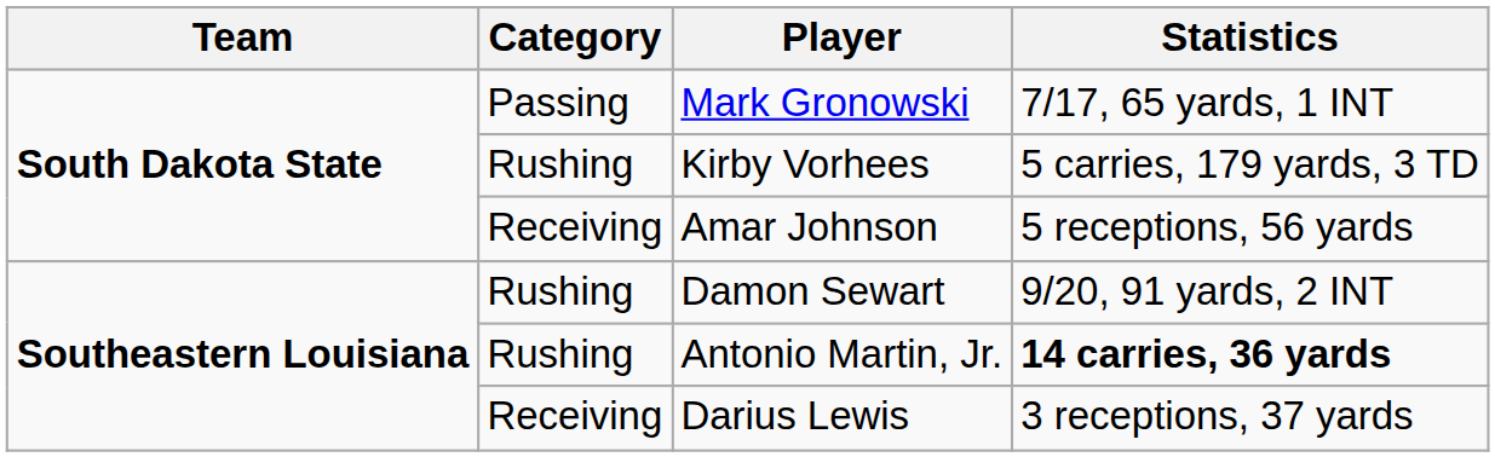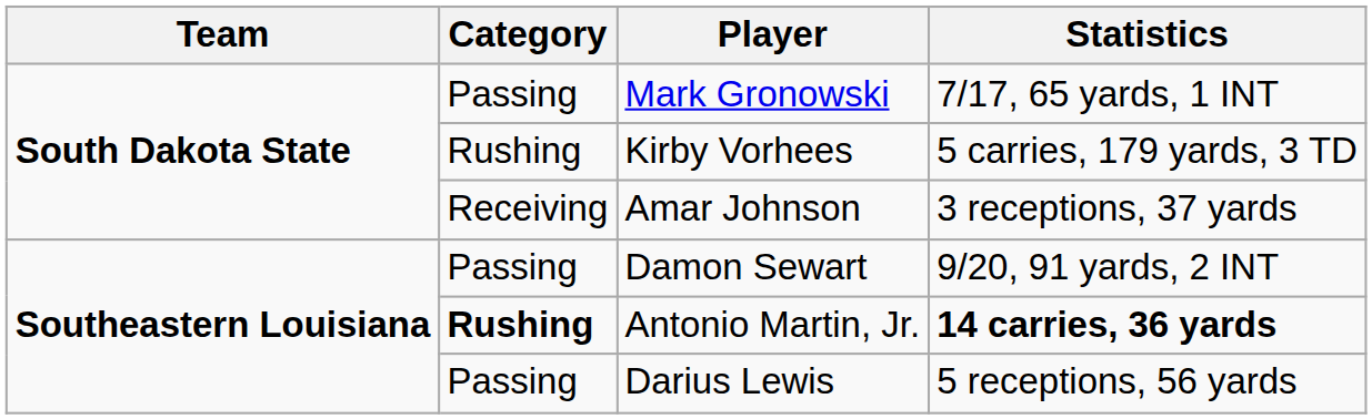Amar Johnson | Statistics: 5 receptions, 56 yards -> 3 receptions, 37 yards
Damon Sewart | Category: Rushing -> Passing
Antonio Martin, Jr. | Category: normal -> bold
Darius Lewis | Category: Receiving -> Passing
Darius Lewis | Statistics: 3 receptions, 37 yards -> 5 receptions, 56 yards
